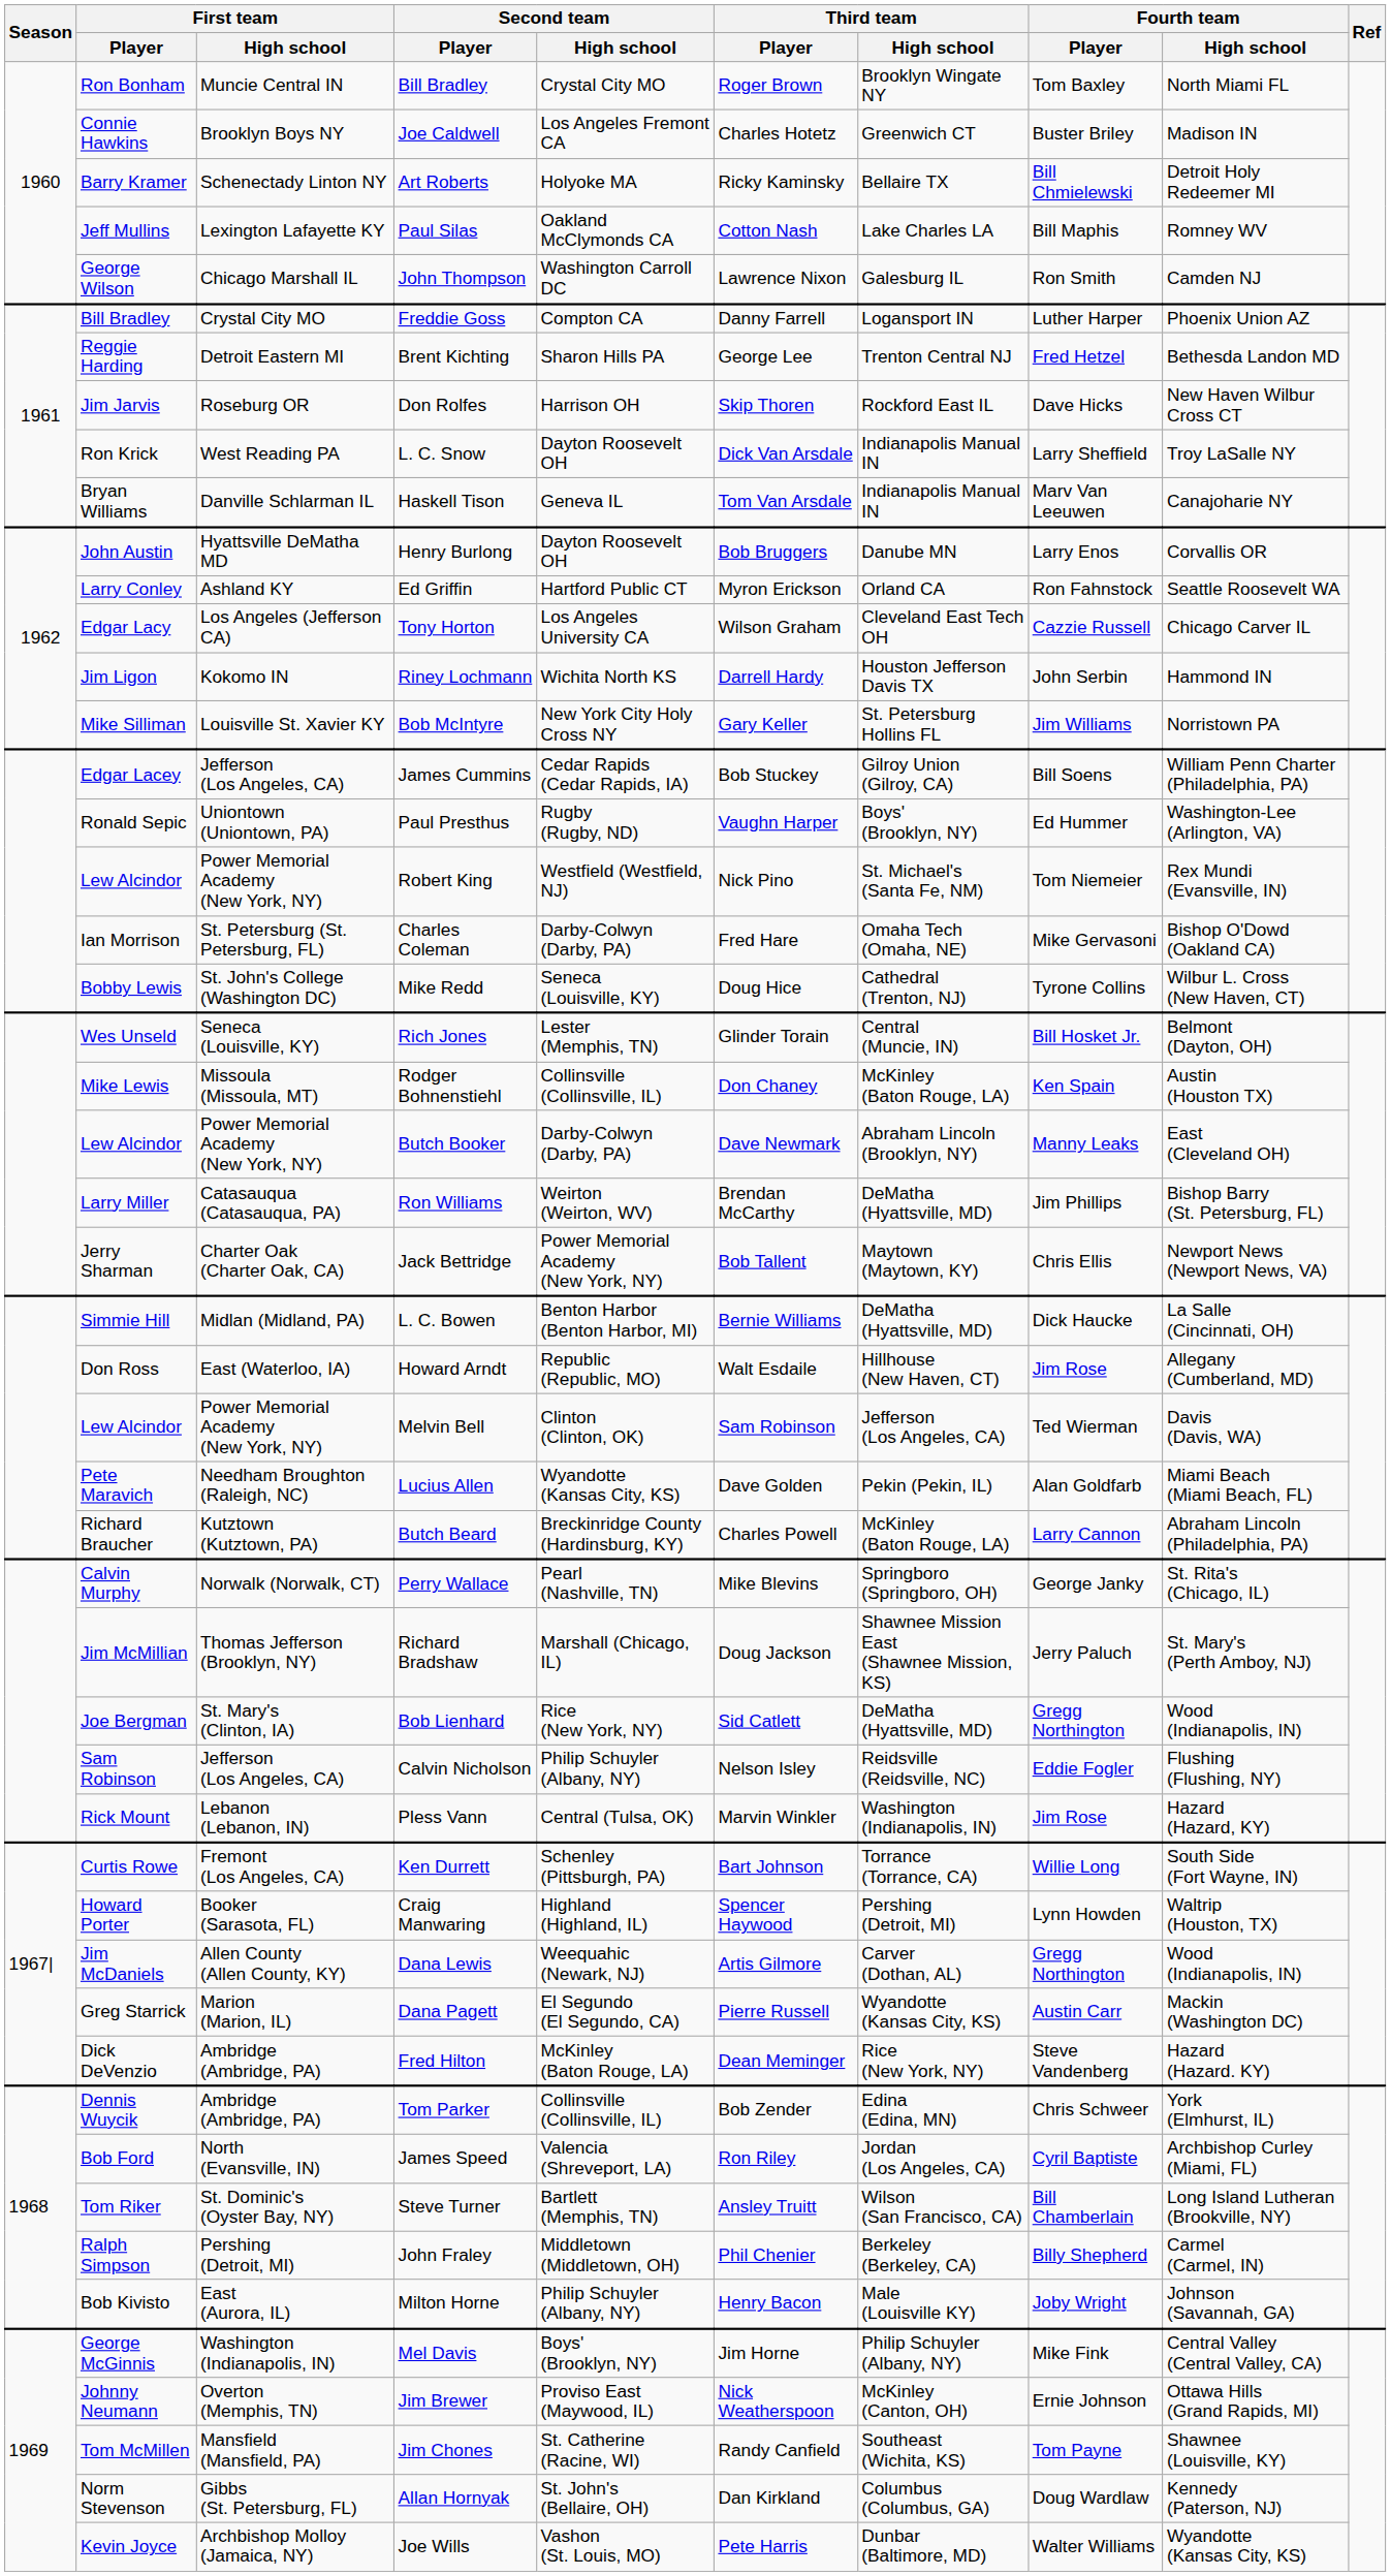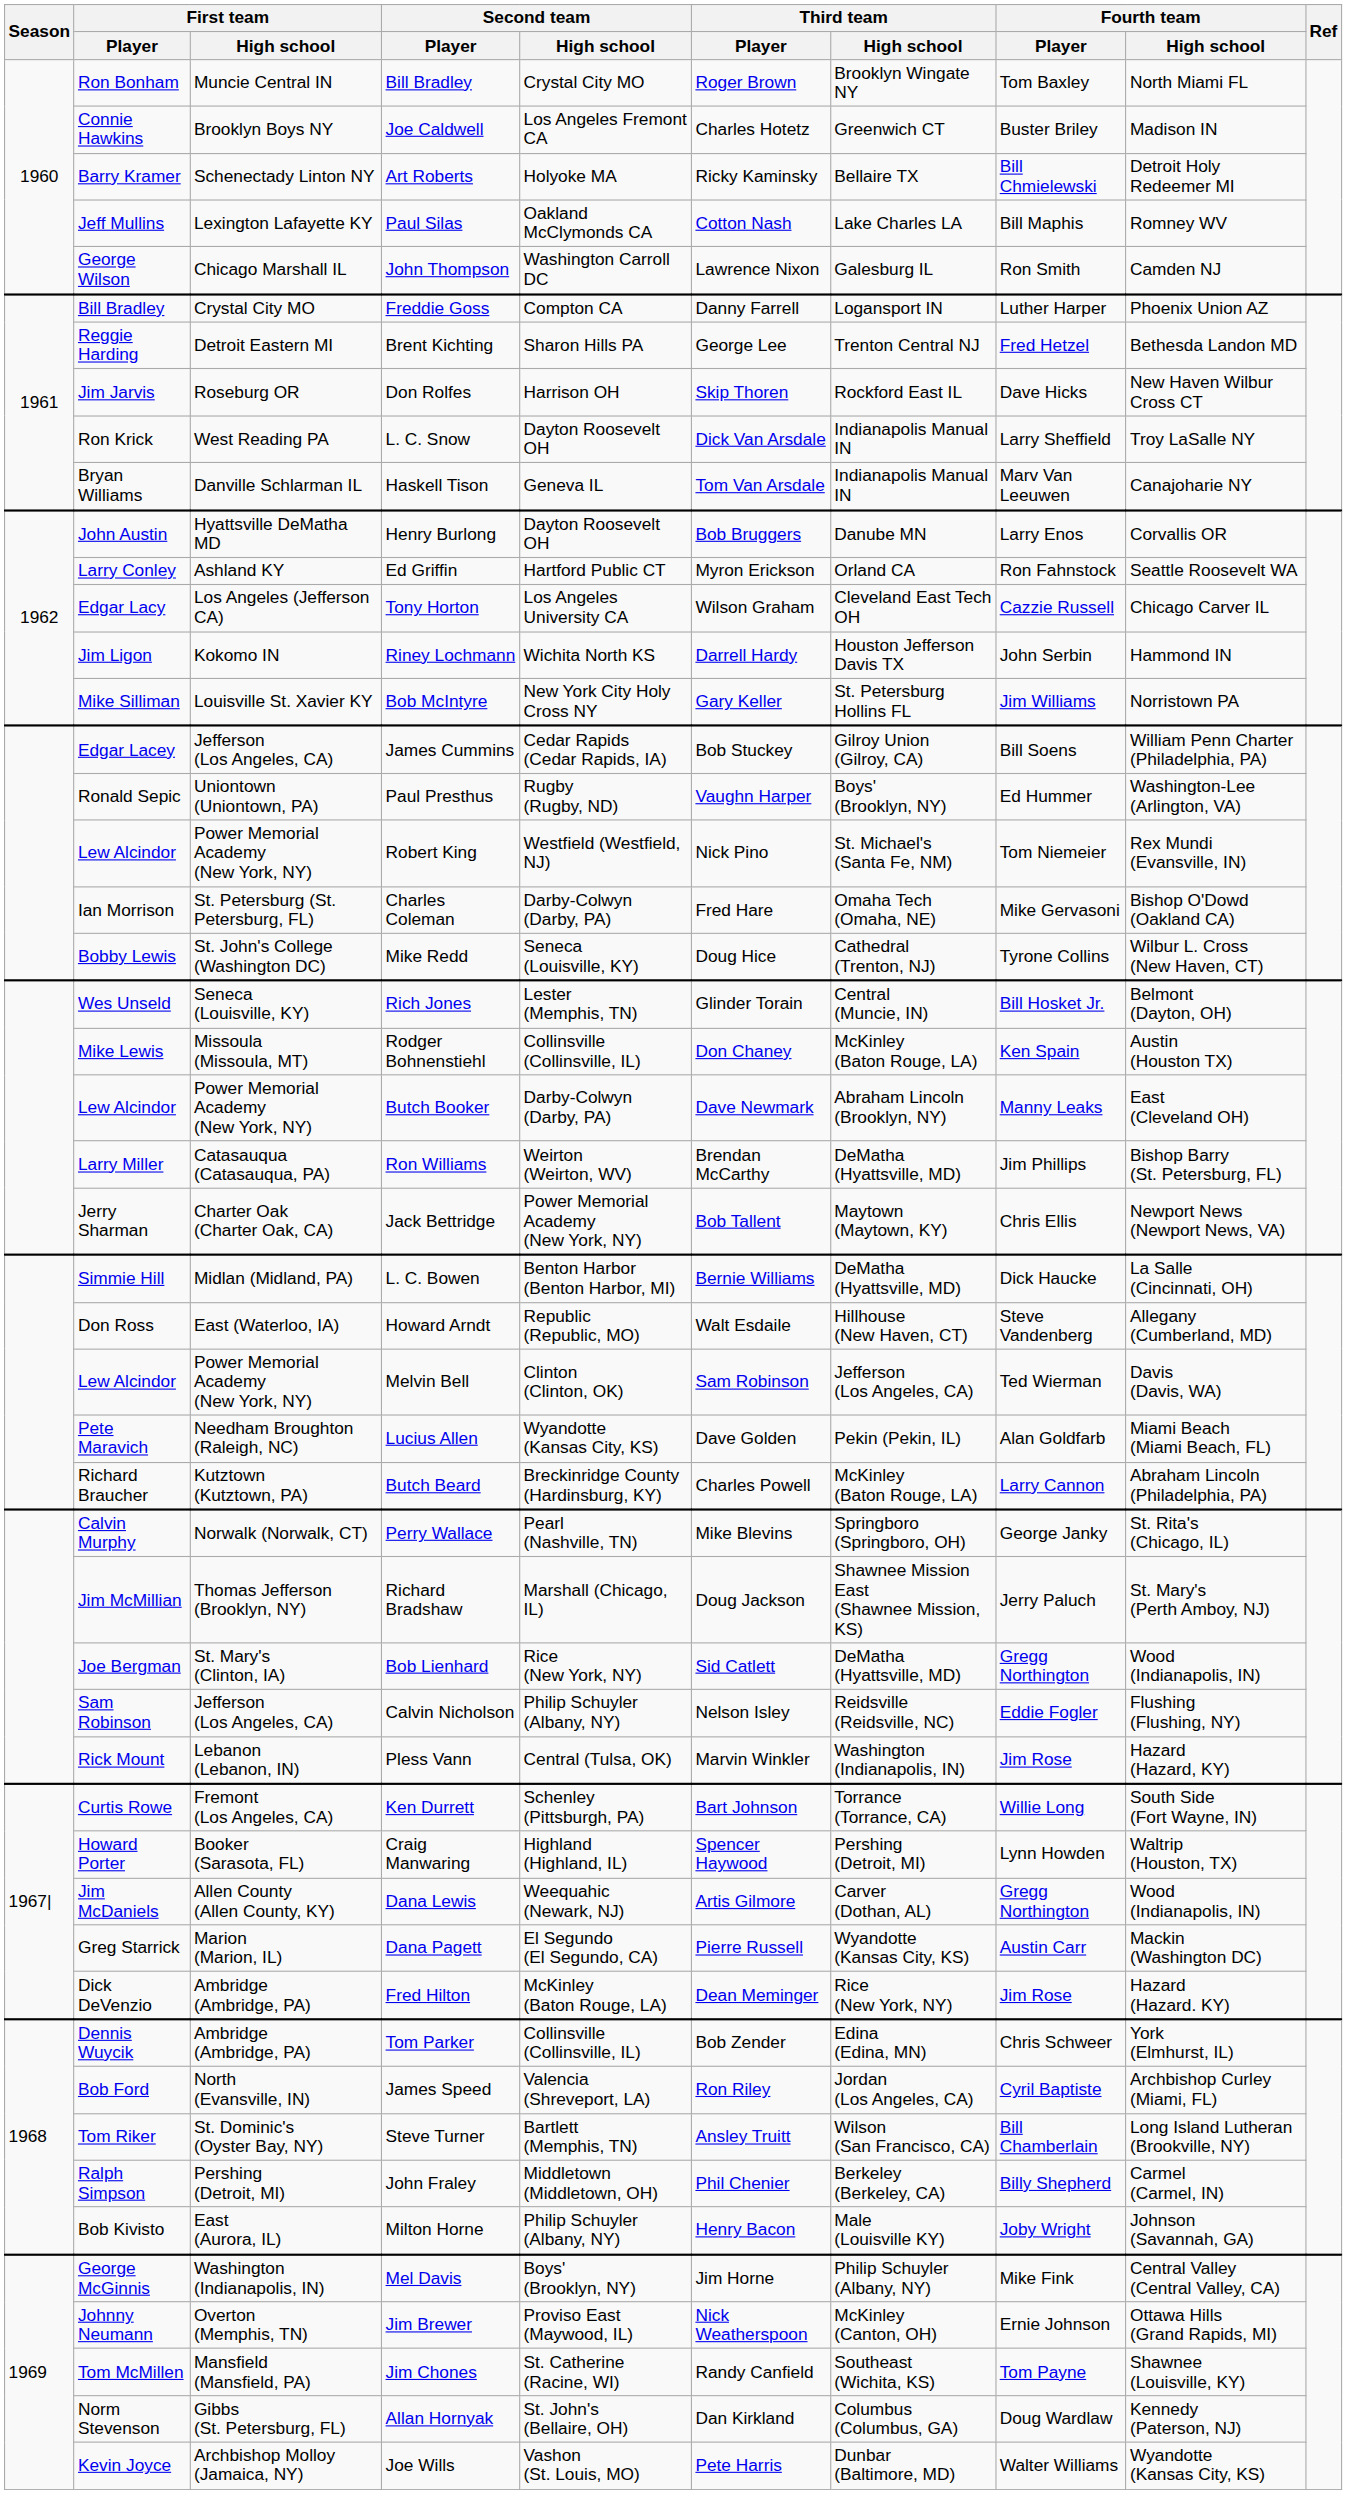Howard Arndt | Fourth team / Player: Jim Rose -> Steve Vandenberg
Fred Hilton | Fourth team / Player: Steve Vandenberg -> Jim Rose
